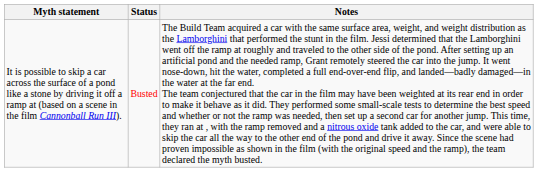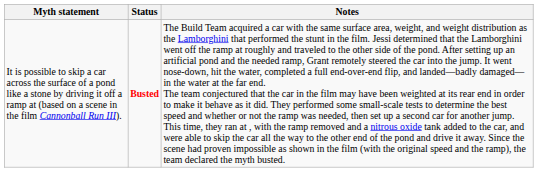row 2 | Status: normal -> bold
